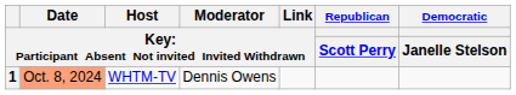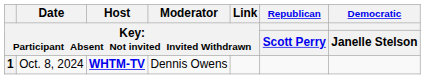1 | column 2: lightsalmon background -> no background
1 | column 3: normal -> bold
